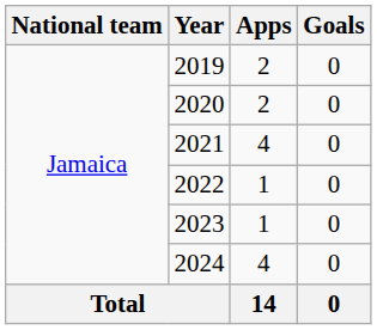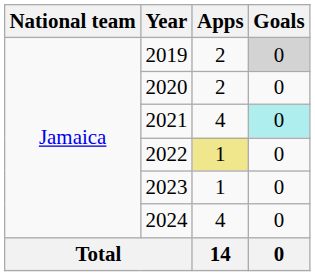2019 | Goals: no background -> lightgrey background
2021 | Goals: no background -> paleturquoise background
2022 | Apps: no background -> khaki background
